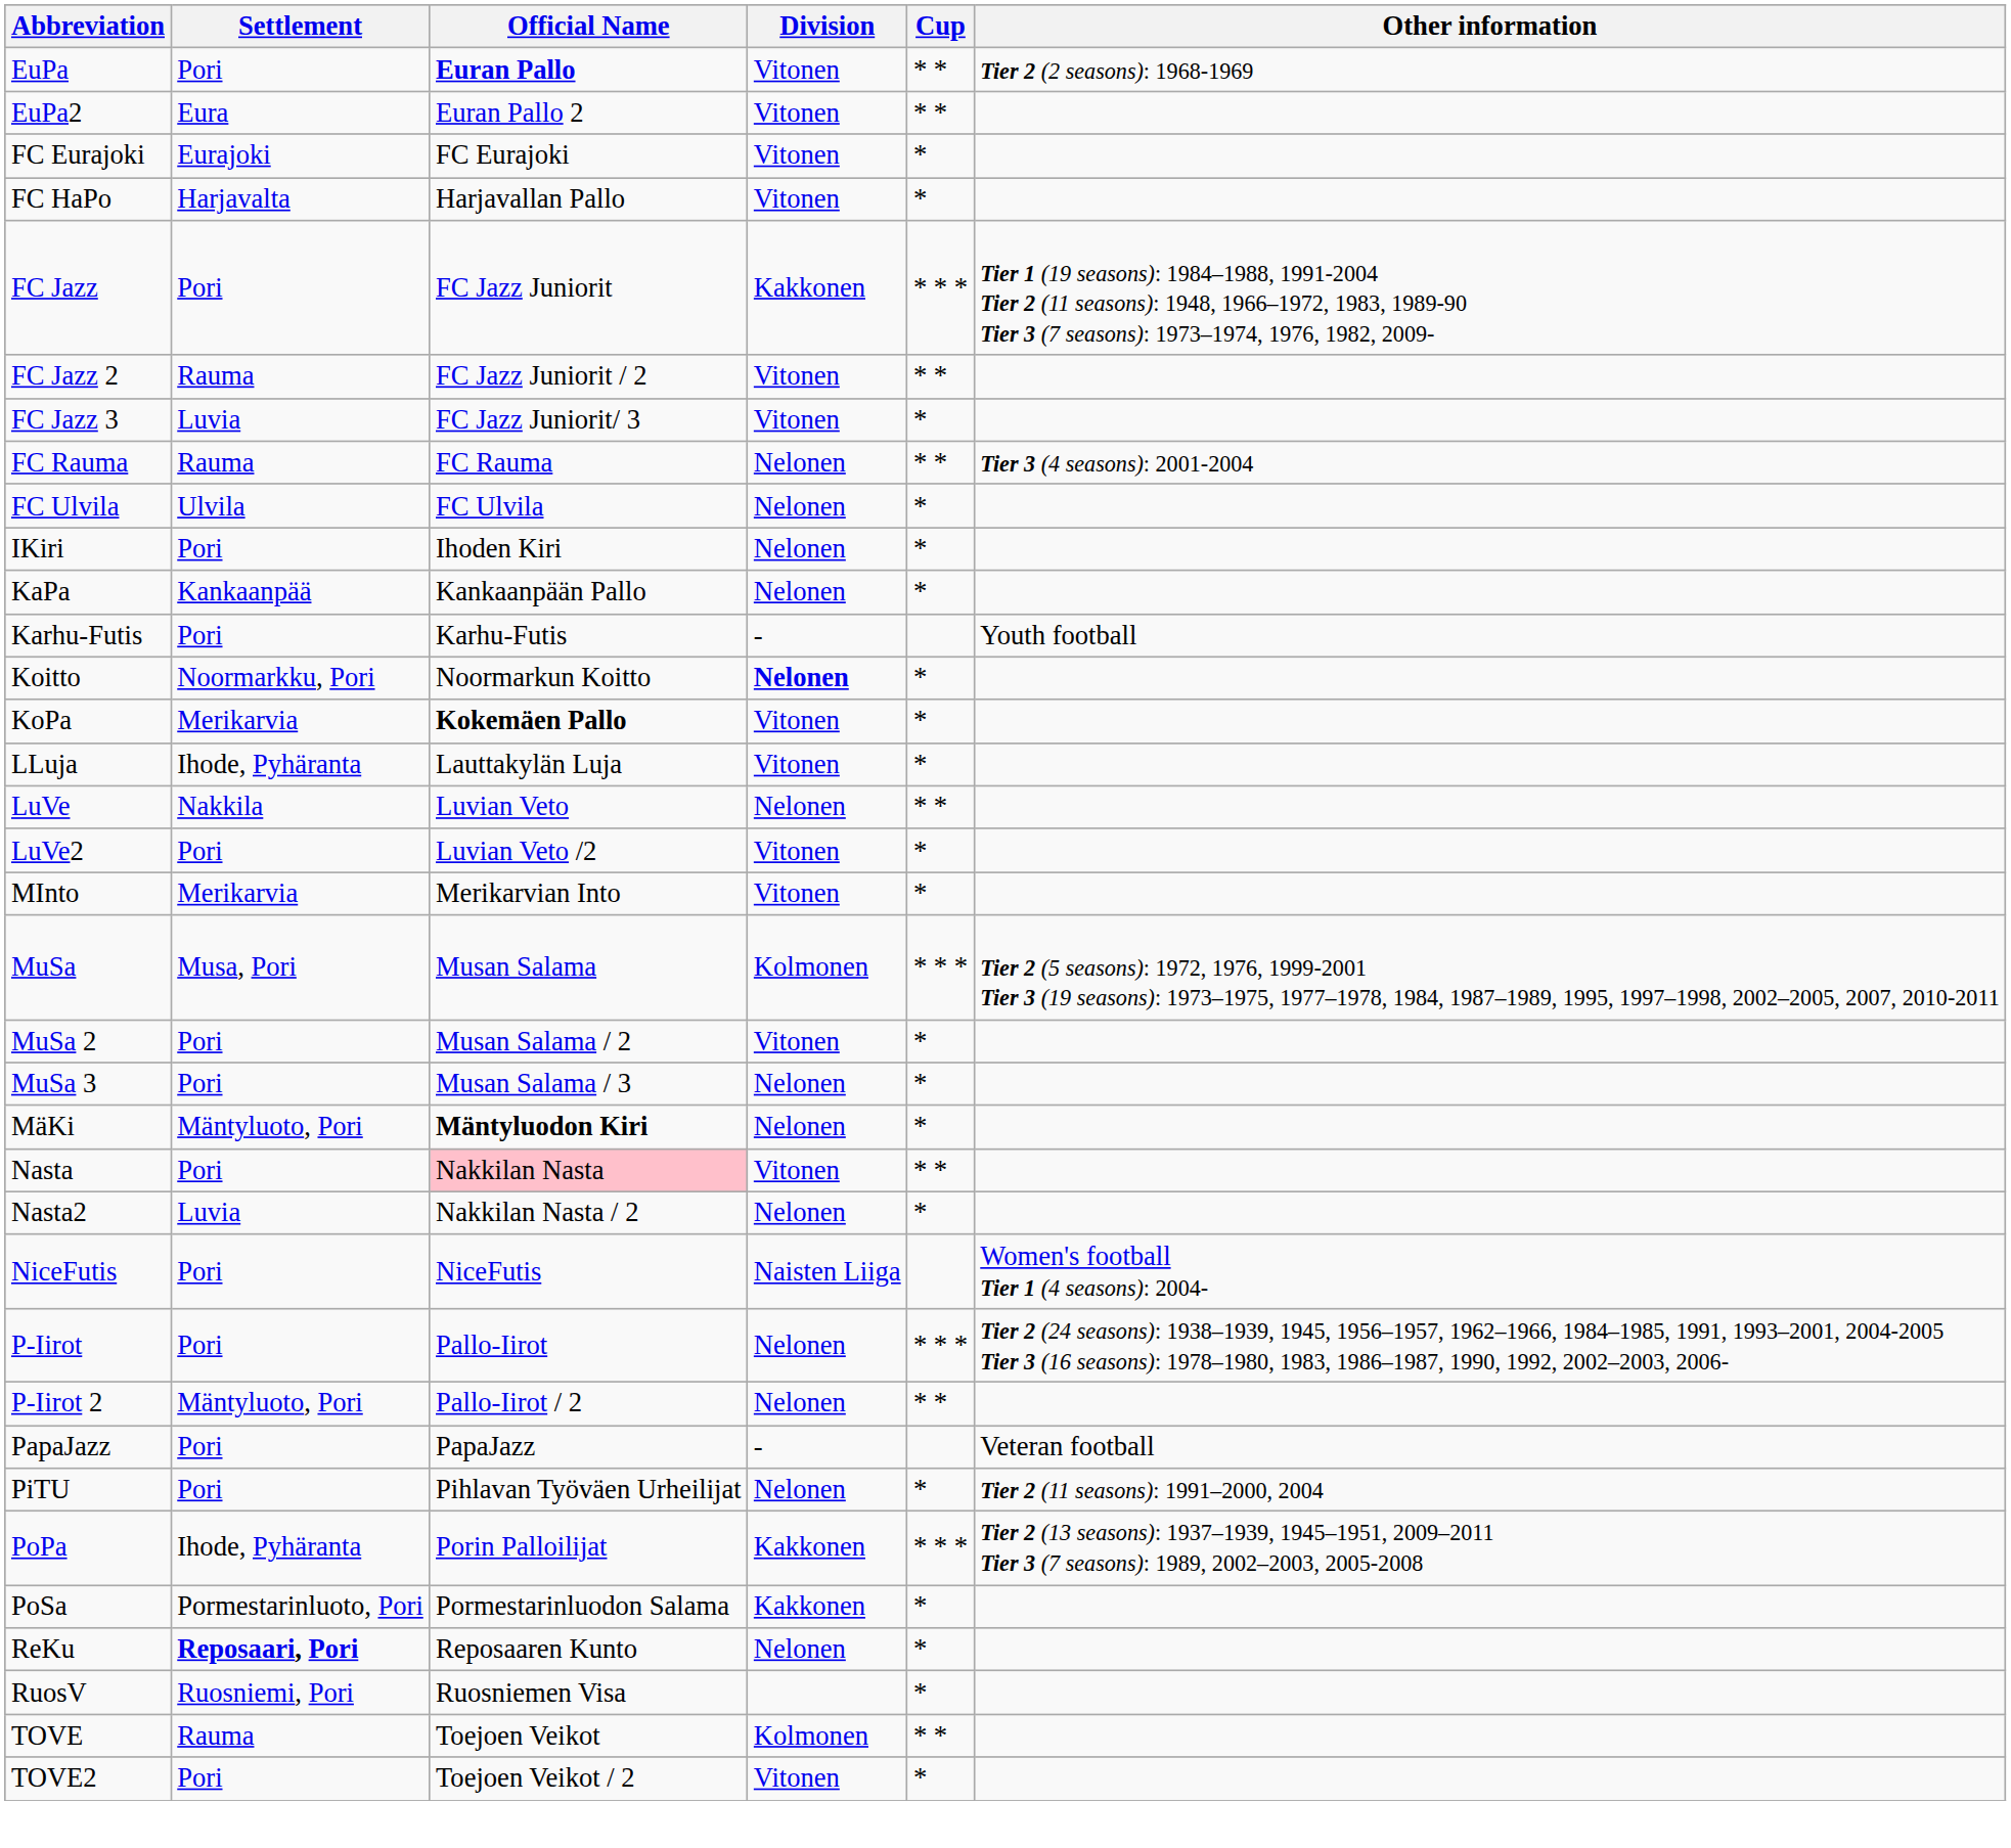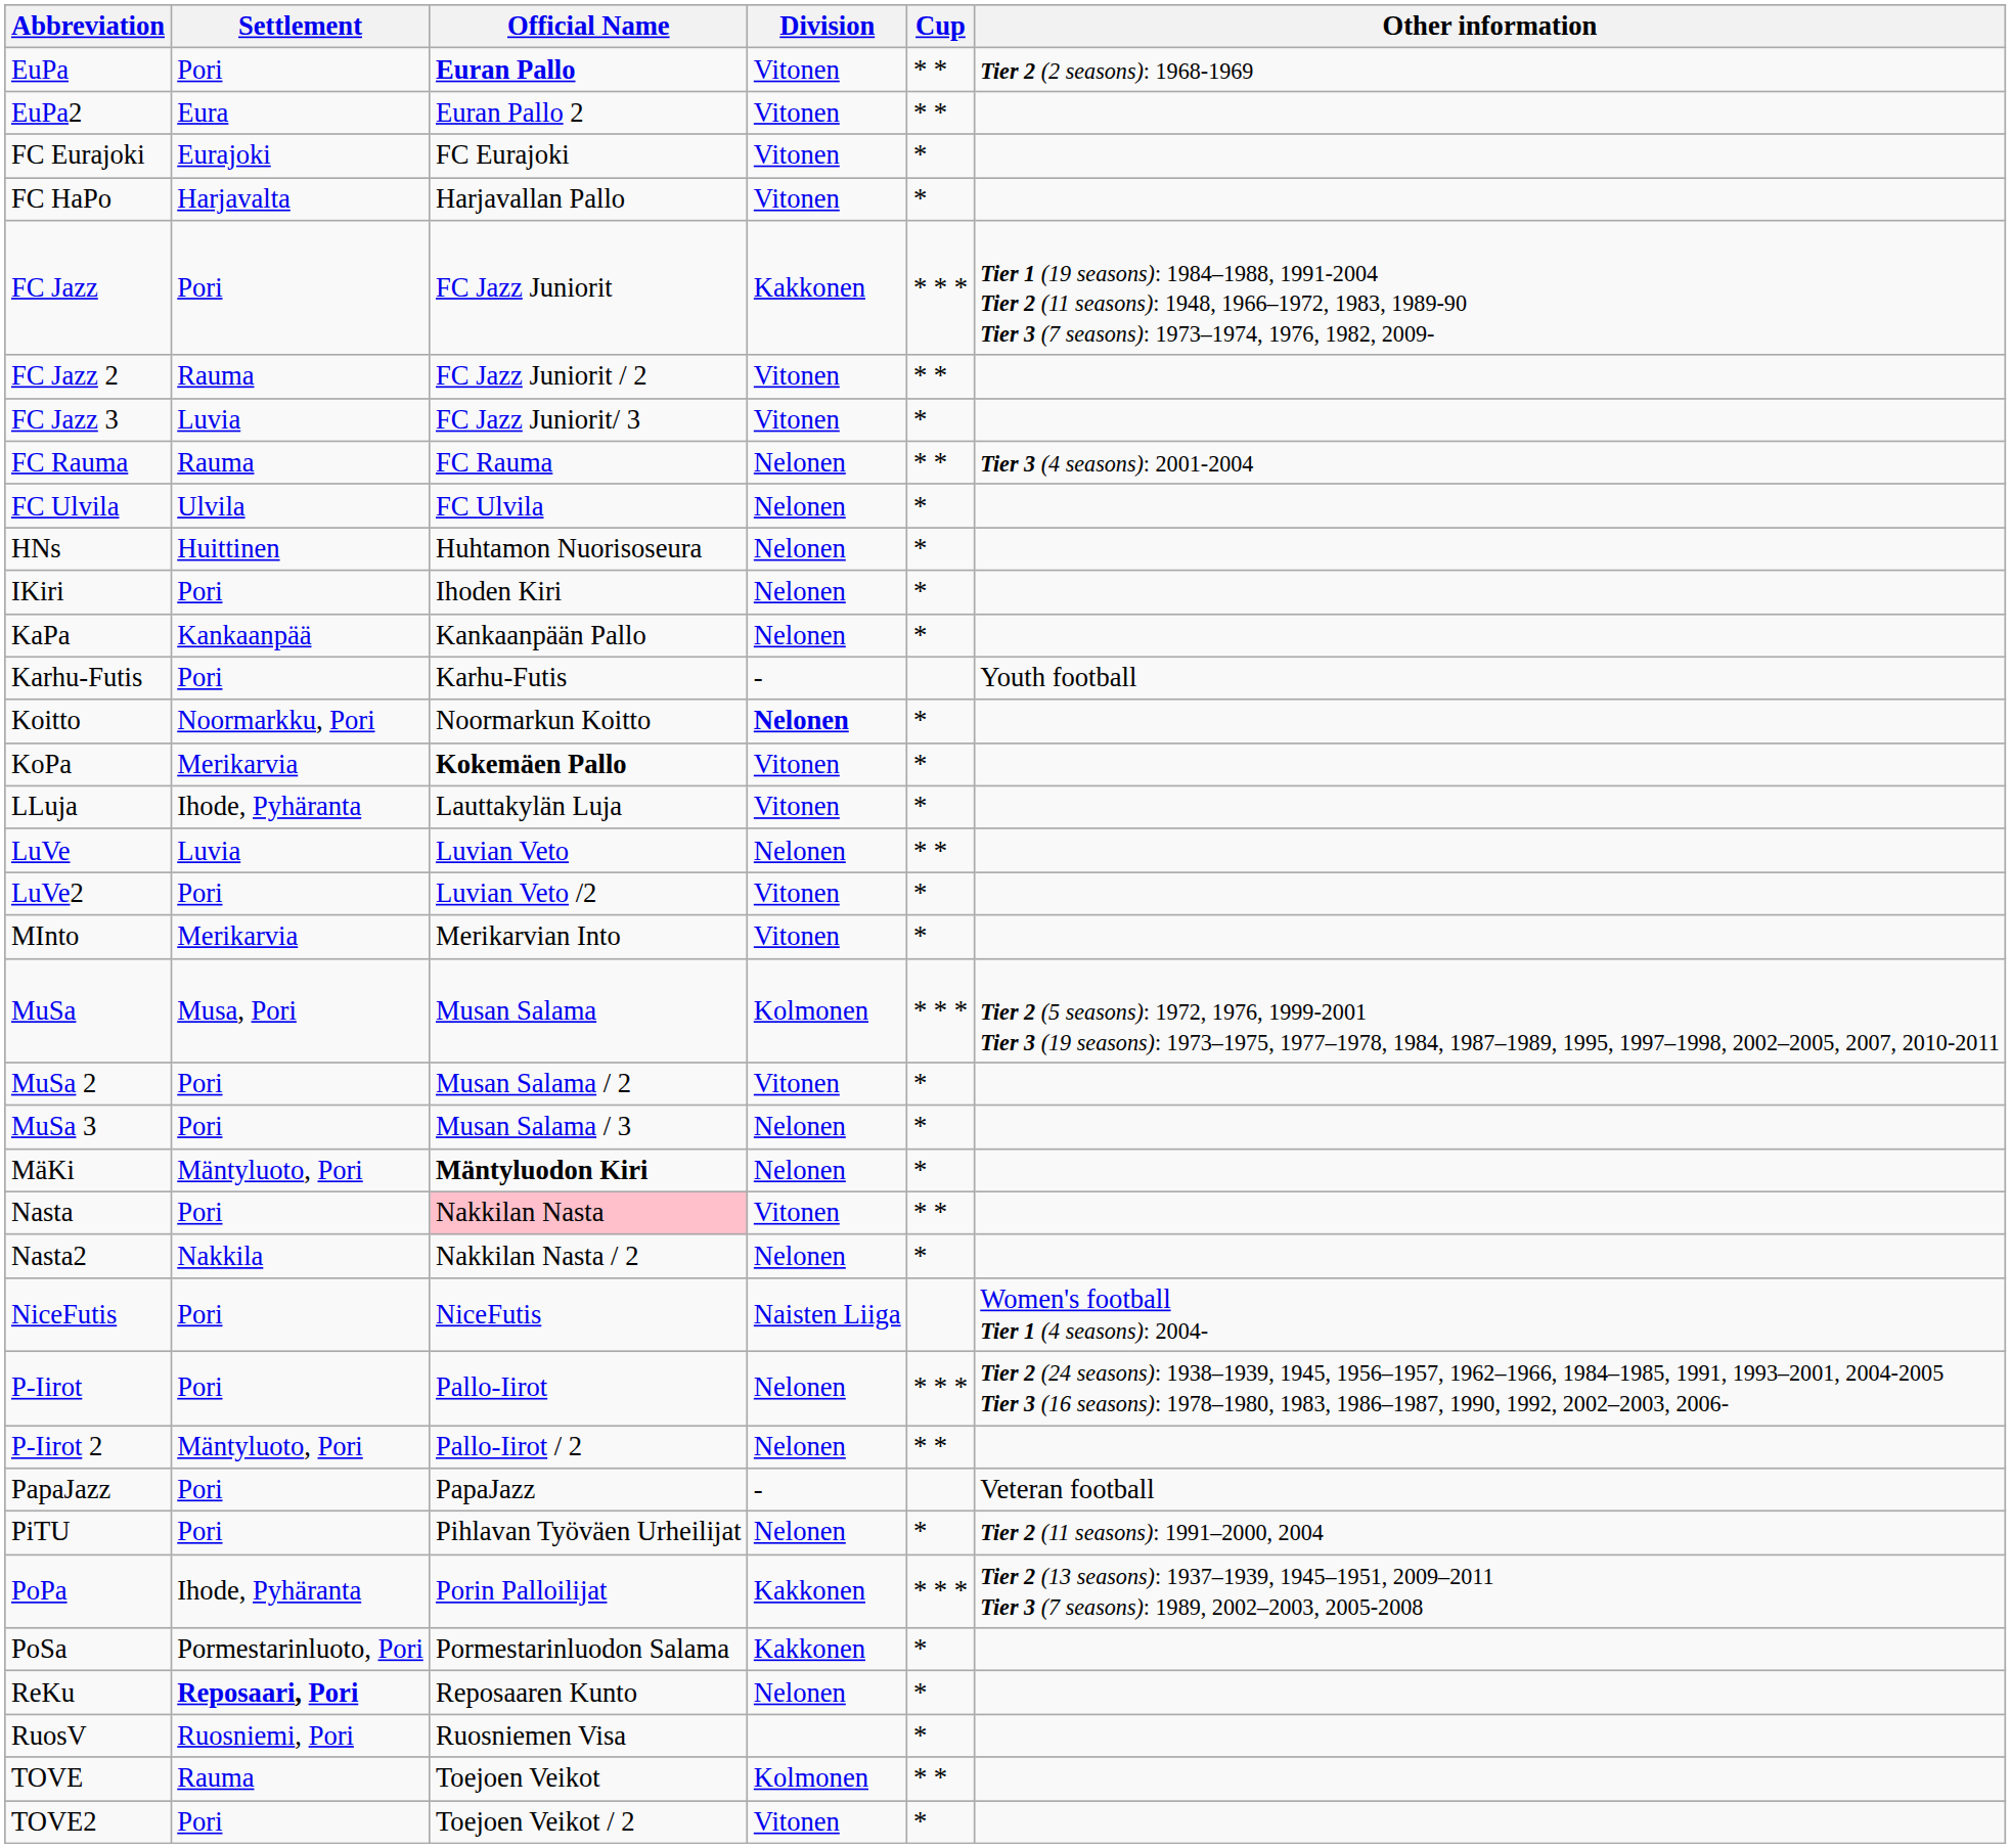+ row: HNs | Huittinen | Huhtamon Nuorisoseura | Nelonen | *
LuVe | Settlement: Nakkila -> Luvia
Nasta2 | Settlement: Luvia -> Nakkila
